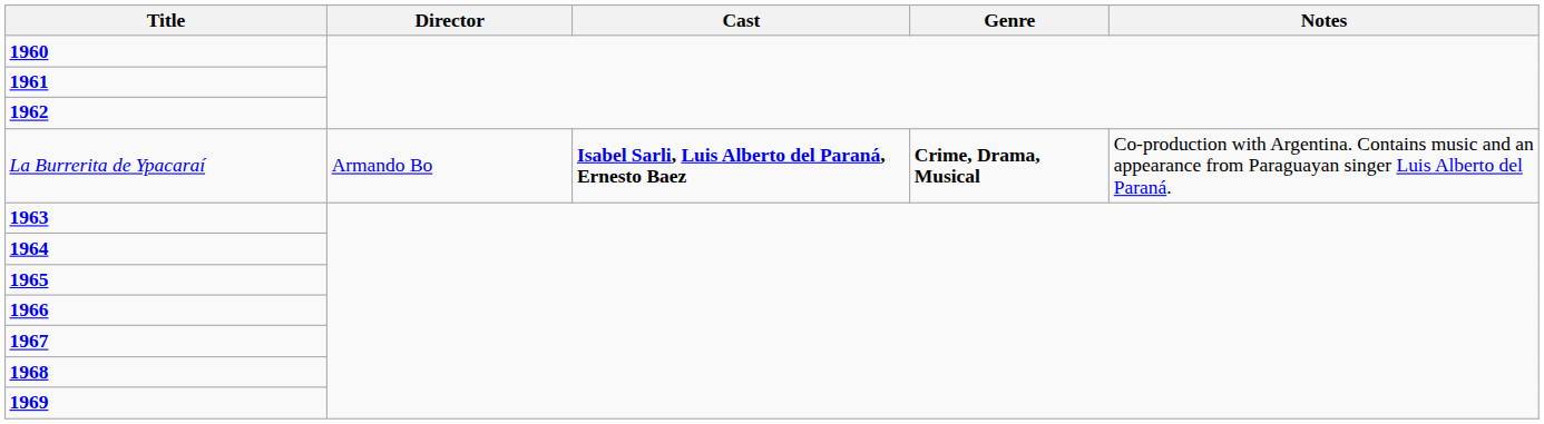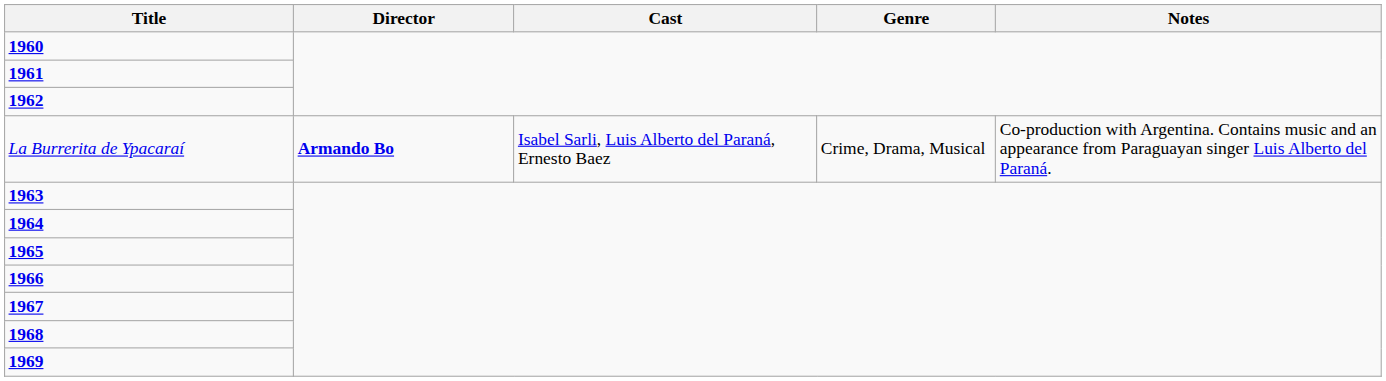La Burrerita de Ypacaraí | Director: normal -> bold
La Burrerita de Ypacaraí | Cast: bold -> normal
La Burrerita de Ypacaraí | Genre: bold -> normal
